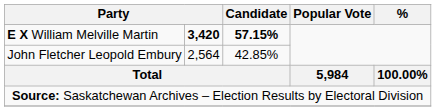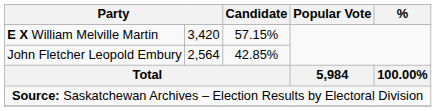E X William Melville Martin | column 2: bold -> normal
E X William Melville Martin | Candidate: bold -> normal
